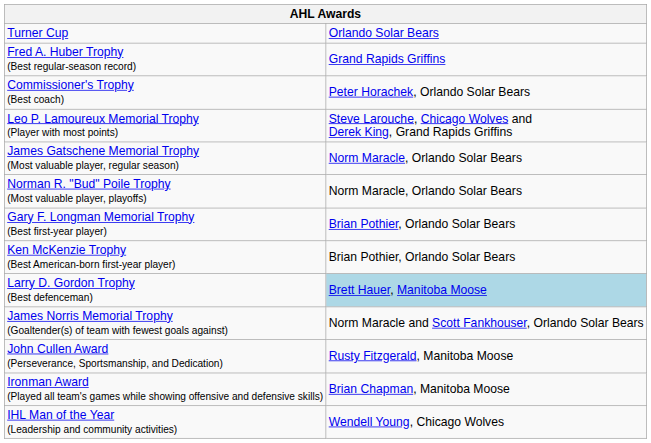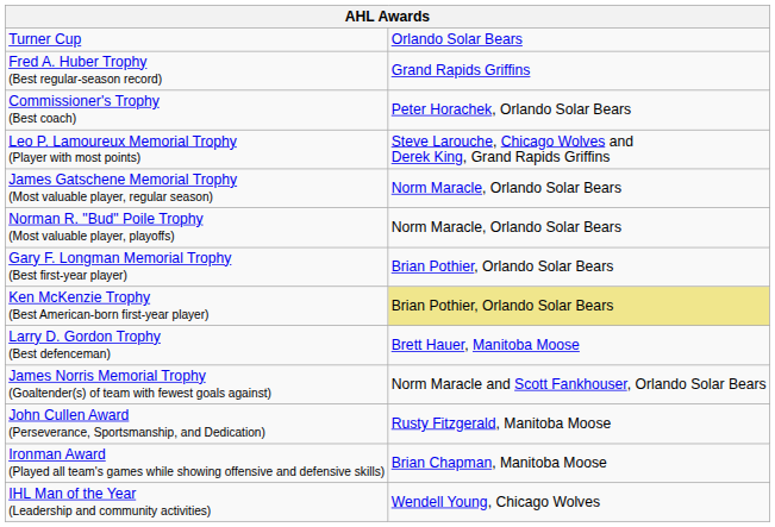Ken McKenzie Trophy (Best American-born first-year player) | column 2: no background -> khaki background
Larry D. Gordon Trophy (Best defenceman) | column 2: lightblue background -> no background
